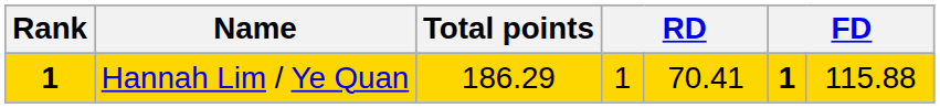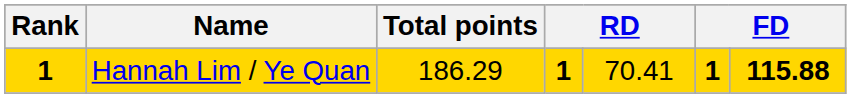Hannah Lim / Ye Quan | column 4: normal -> bold
Hannah Lim / Ye Quan | column 7: normal -> bold
